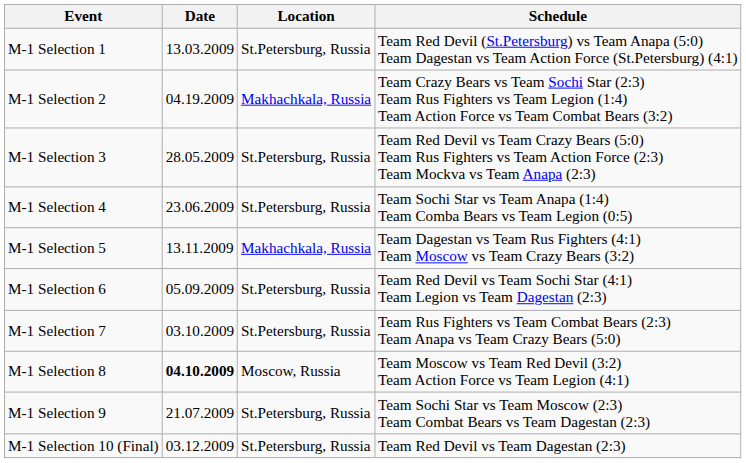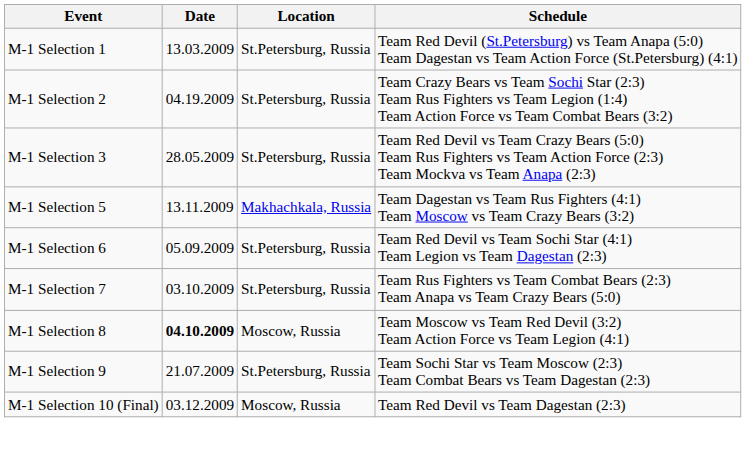M-1 Selection 2 | Location: Makhachkala, Russia -> St.Petersburg, Russia
- row: M-1 Selection 4 | 23.06.2009 | St.Petersburg, Russia | Team Sochi Star vs Team Anapa (1:4) Team Comba Bears vs Team Legion (0:5)
M-1 Selection 10 (Final) | Location: St.Petersburg, Russia -> Moscow, Russia
